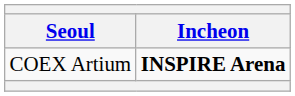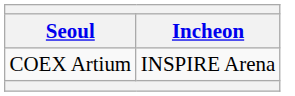COEX Artium | Incheon: bold -> normal
